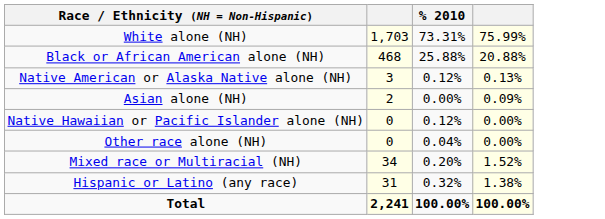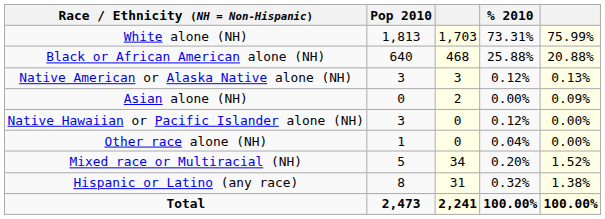+ column: Pop 2010 | 1,813 | 640 | 3 | 0 | 3 | 1 | 5 | 8 | 2,473
